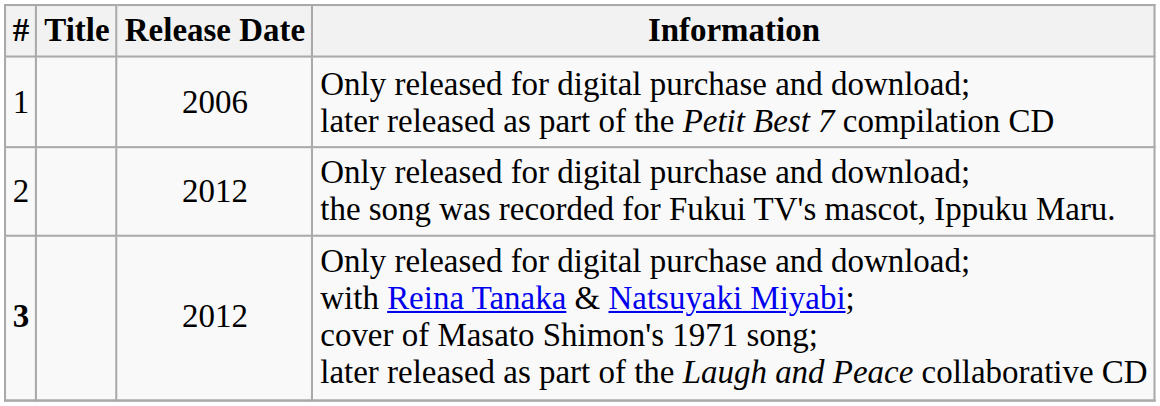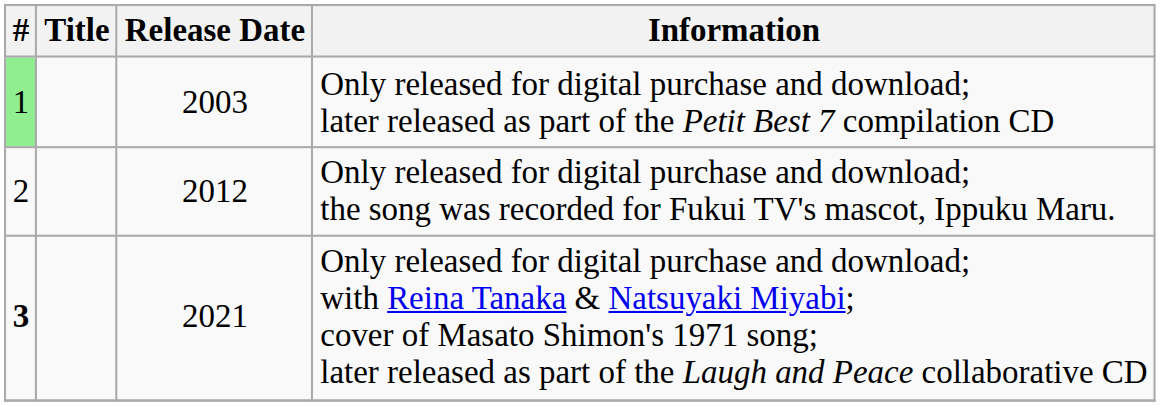row 2 | #: no background -> lightgreen background
row 2 | Release Date: 2006 -> 2003
row 4 | Release Date: 2012 -> 2021
